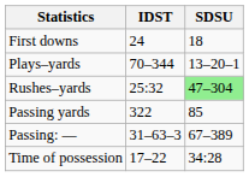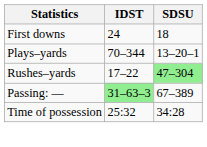Rushes–yards | IDST: 25:32 -> 17–22
- row: Passing yards | 322 | 85
Passing: –– | IDST: no background -> lightgreen background
Time of possession | IDST: 17–22 -> 25:32
